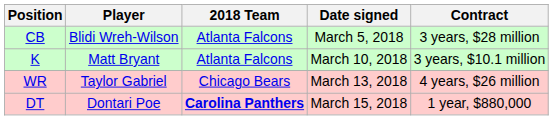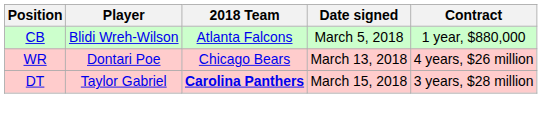CB | Contract: 3 years, $28 million -> 1 year, $880,000
- row: K | Matt Bryant | Atlanta Falcons | March 10, 2018 | 3 years, $10.1 million
WR | Player: Taylor Gabriel -> Dontari Poe
DT | Player: Dontari Poe -> Taylor Gabriel
DT | Contract: 1 year, $880,000 -> 3 years, $28 million
